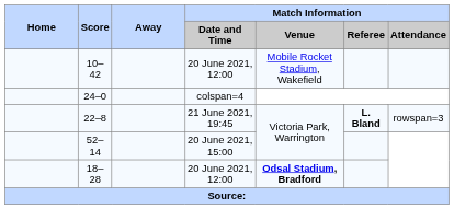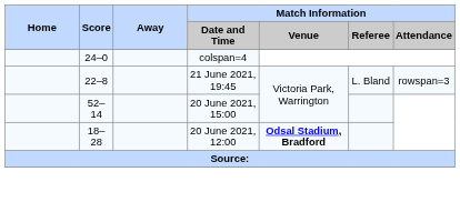- row: 10–42 | 20 June 2021, 12:00 | Mobile Rocket Stadium, Wakefield
22–8 | Match Information / Referee: bold -> normal
